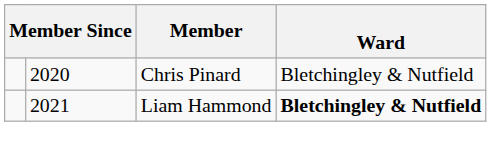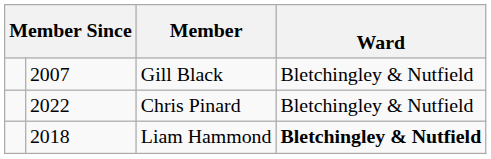+ row: 2007 | Gill Black | Bletchingley & Nutfield
Chris Pinard | column 2: 2020 -> 2022
Liam Hammond | column 2: 2021 -> 2018
